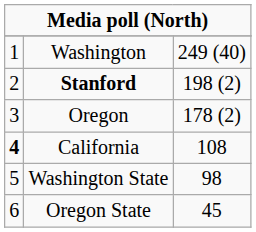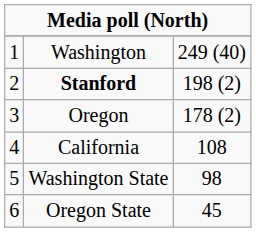California | column 1: bold -> normal
